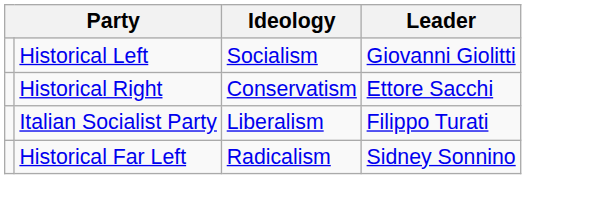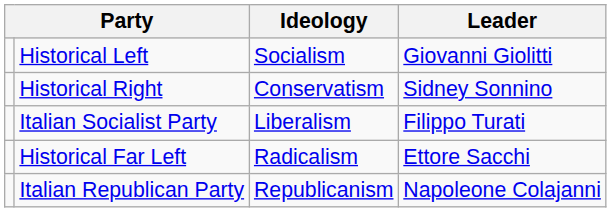Historical Right | Leader: Ettore Sacchi -> Sidney Sonnino
Historical Far Left | Leader: Sidney Sonnino -> Ettore Sacchi
+ row: Italian Republican Party | Republicanism | Napoleone Colajanni
